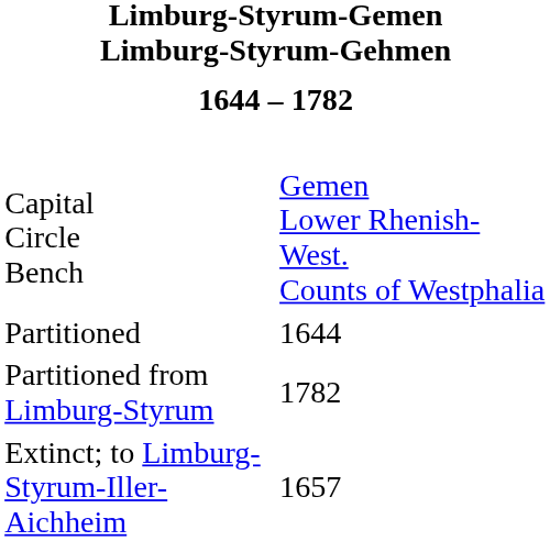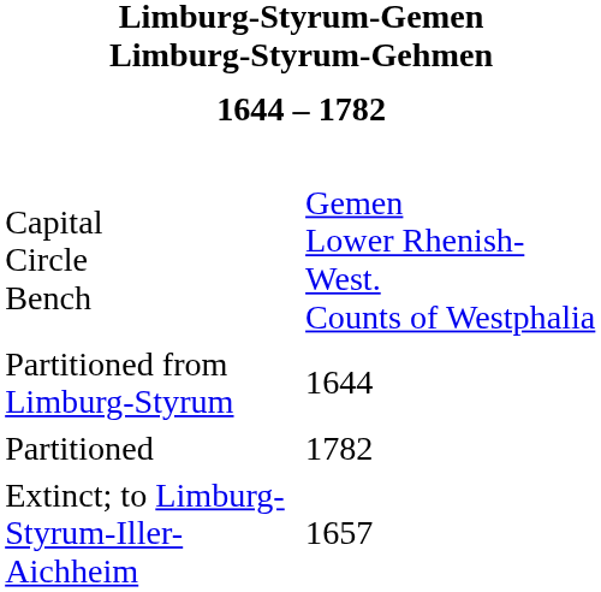row 4 | column 1: Partitioned -> Partitioned from Limburg-Styrum
row 5 | column 1: Partitioned from Limburg-Styrum -> Partitioned
